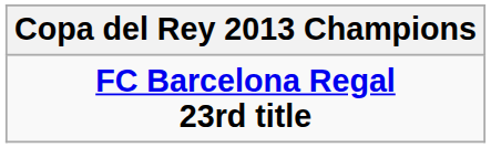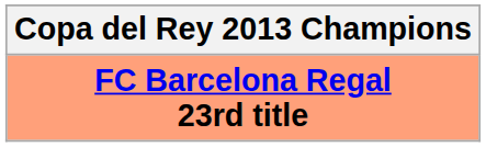row 2 | column 1: no background -> lightsalmon background
